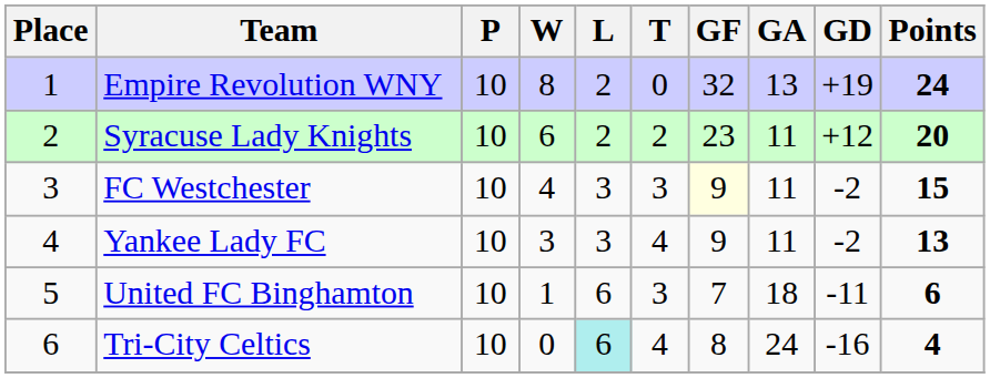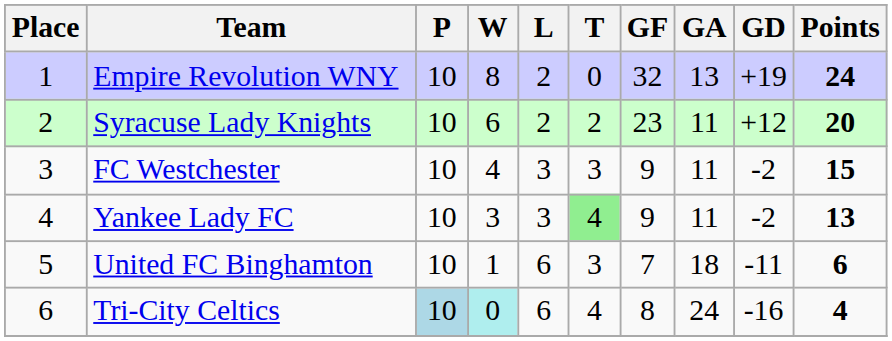FC Westchester | GF: lightyellow background -> no background
Yankee Lady FC | T: no background -> lightgreen background
Tri-City Celtics | P: no background -> lightblue background
Tri-City Celtics | W: no background -> paleturquoise background
Tri-City Celtics | L: paleturquoise background -> no background
